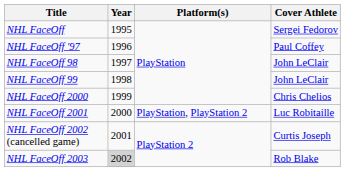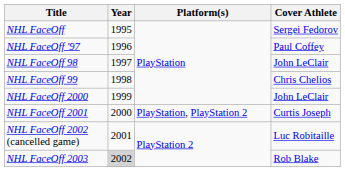NHL FaceOff 99 | Cover Athlete: John LeClair -> Chris Chelios
NHL FaceOff 2000 | Cover Athlete: Chris Chelios -> John LeClair
NHL FaceOff 2001 | Cover Athlete: Luc Robitaille -> Curtis Joseph
NHL FaceOff 2002 (cancelled game) | Cover Athlete: Curtis Joseph -> Luc Robitaille
